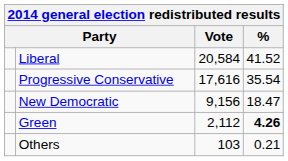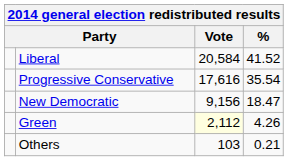Green | Vote: no background -> lightyellow background
Green | %: bold -> normal
